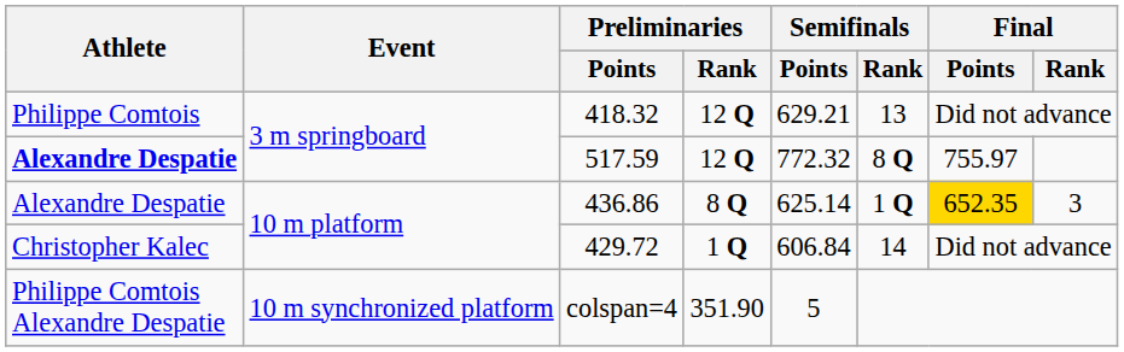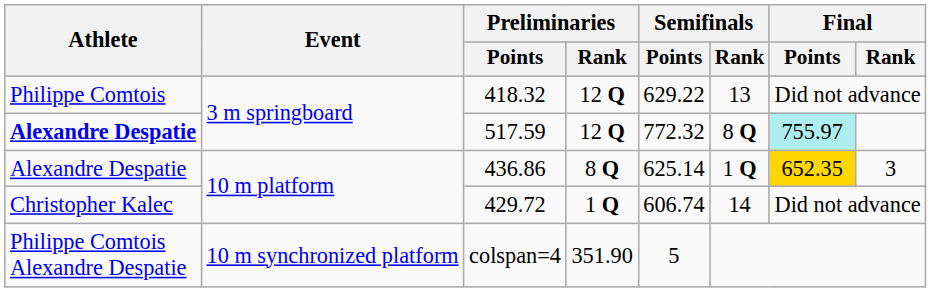418.32 | Semifinals / Points: 629.21 -> 629.22
517.59 | Final / Points: no background -> paleturquoise background
429.72 | Semifinals / Points: 606.84 -> 606.74
